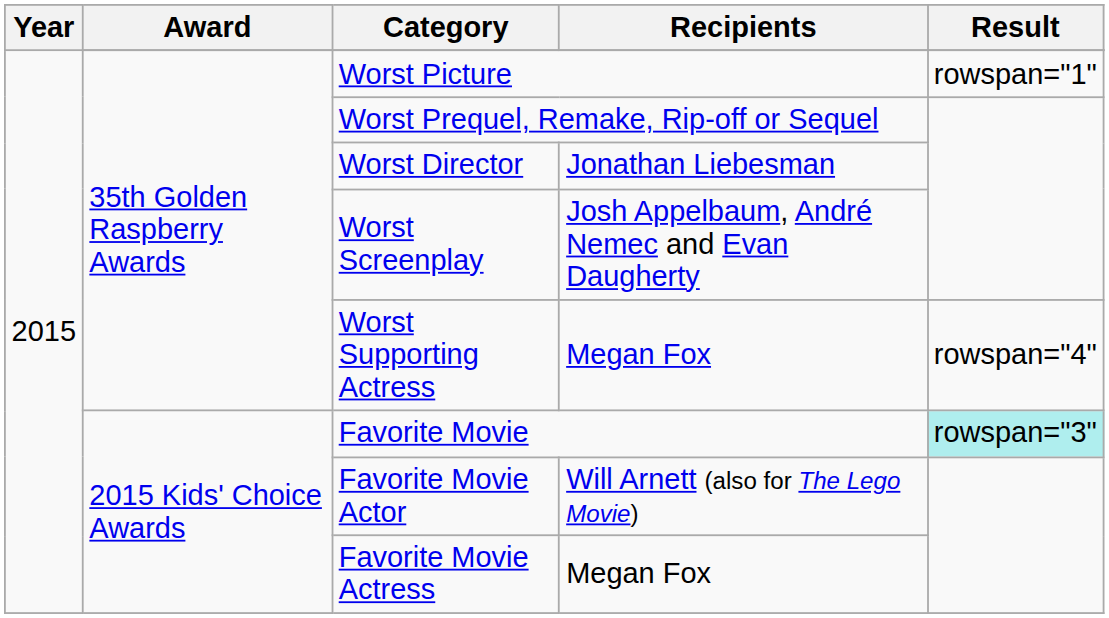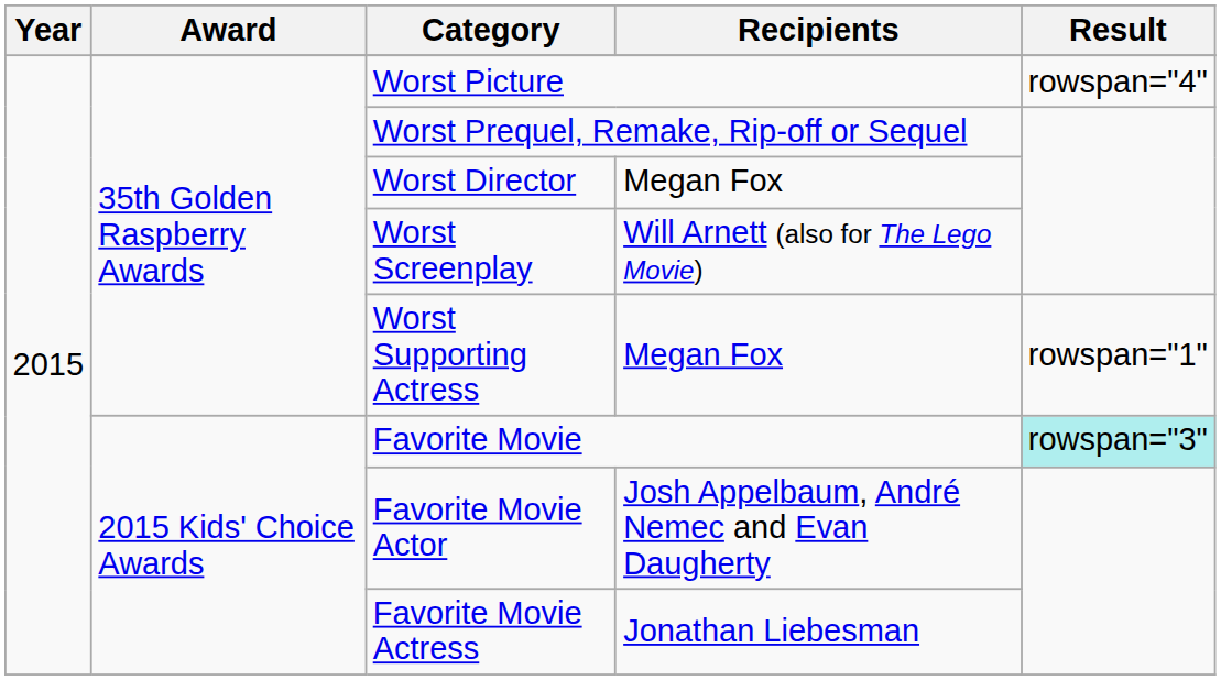Worst Picture | Result: rowspan="1" -> rowspan="4"
Worst Director | Recipients: Jonathan Liebesman -> Megan Fox
Worst Screenplay | Recipients: Josh Appelbaum, André Nemec and Evan Daugherty -> Will Arnett (also for The Lego Movie)
Worst Supporting Actress | Result: rowspan="4" -> rowspan="1"
Favorite Movie Actor | Recipients: Will Arnett (also for The Lego Movie) -> Josh Appelbaum, André Nemec and Evan Daugherty
Favorite Movie Actress | Recipients: Megan Fox -> Jonathan Liebesman
